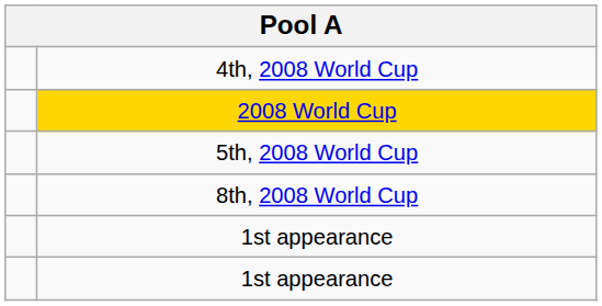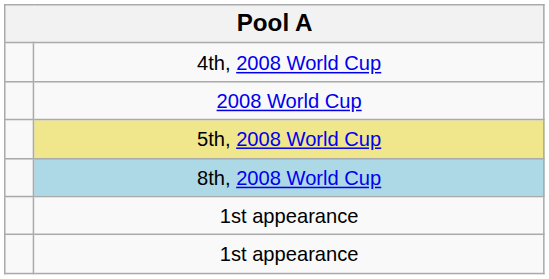row 3 | column 2: gold background -> no background
row 4 | column 2: no background -> khaki background
row 5 | column 2: no background -> lightblue background
